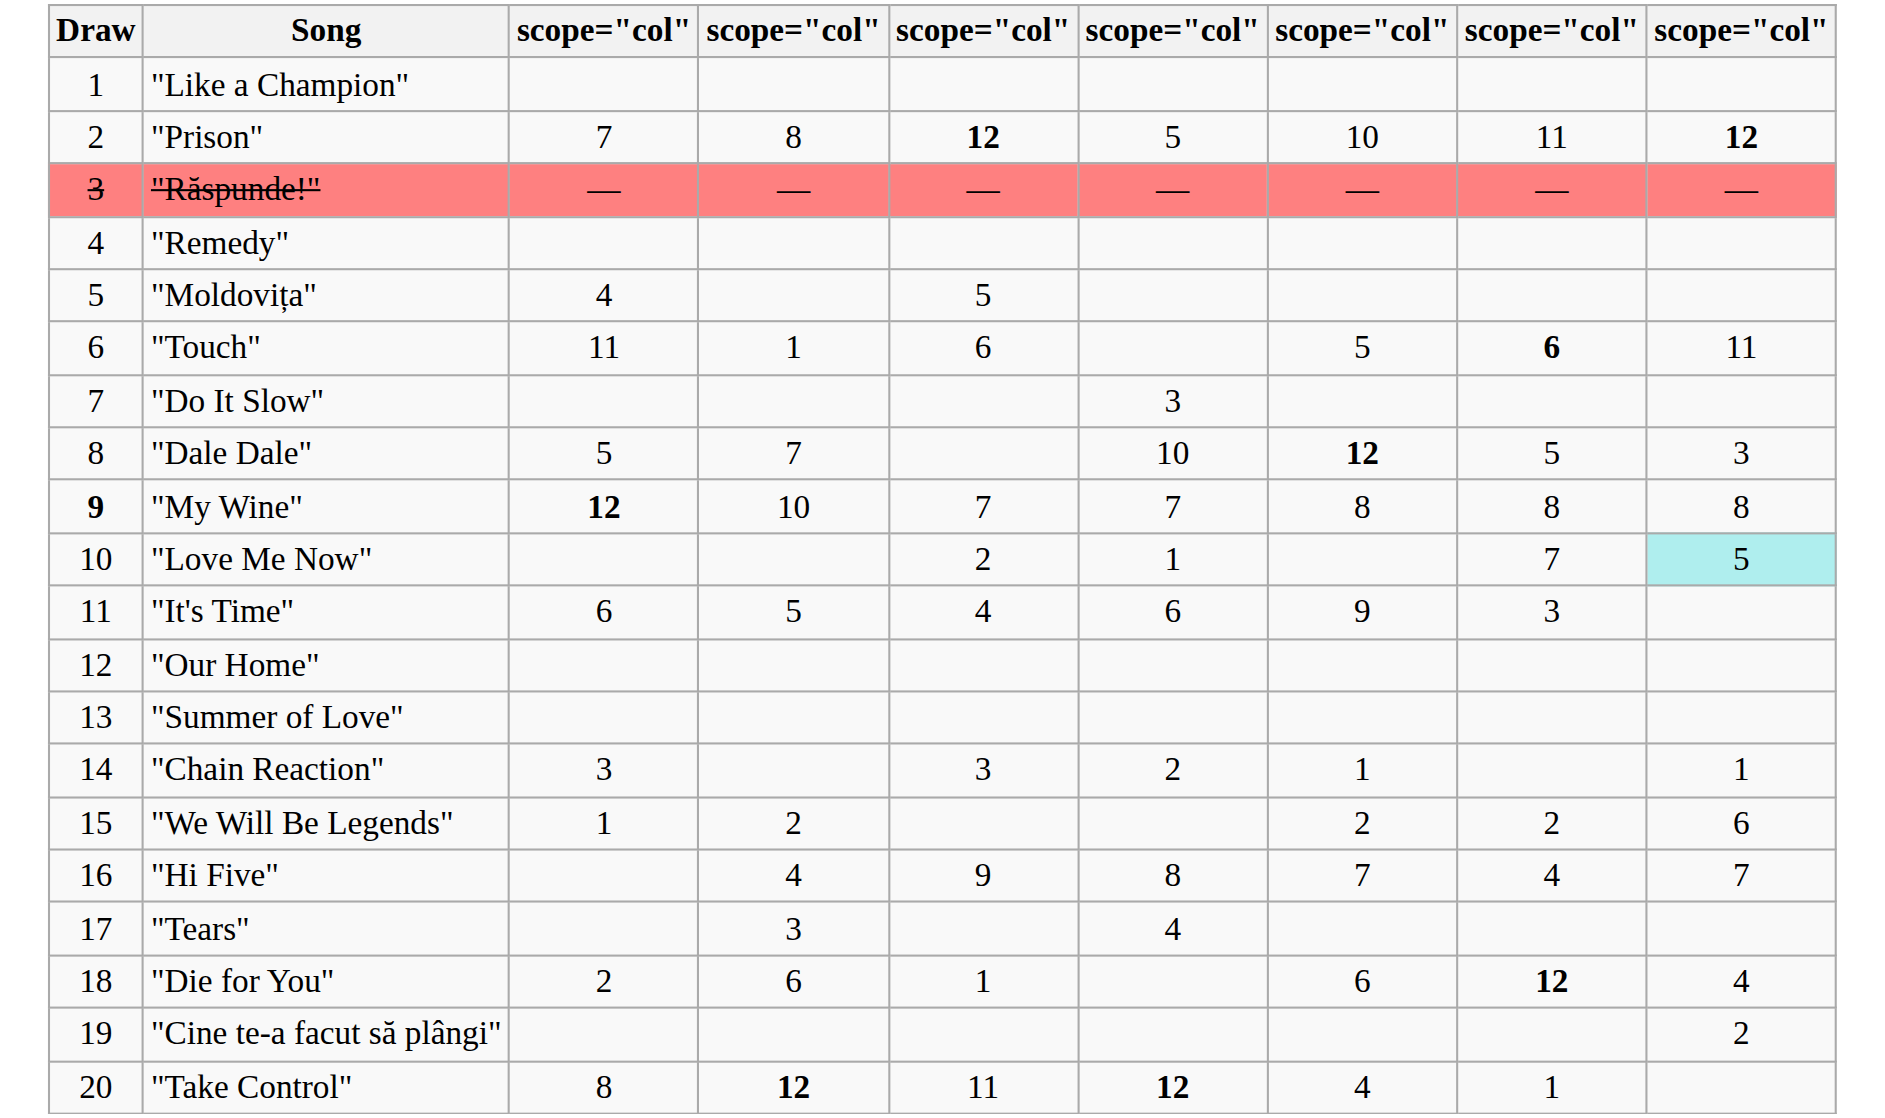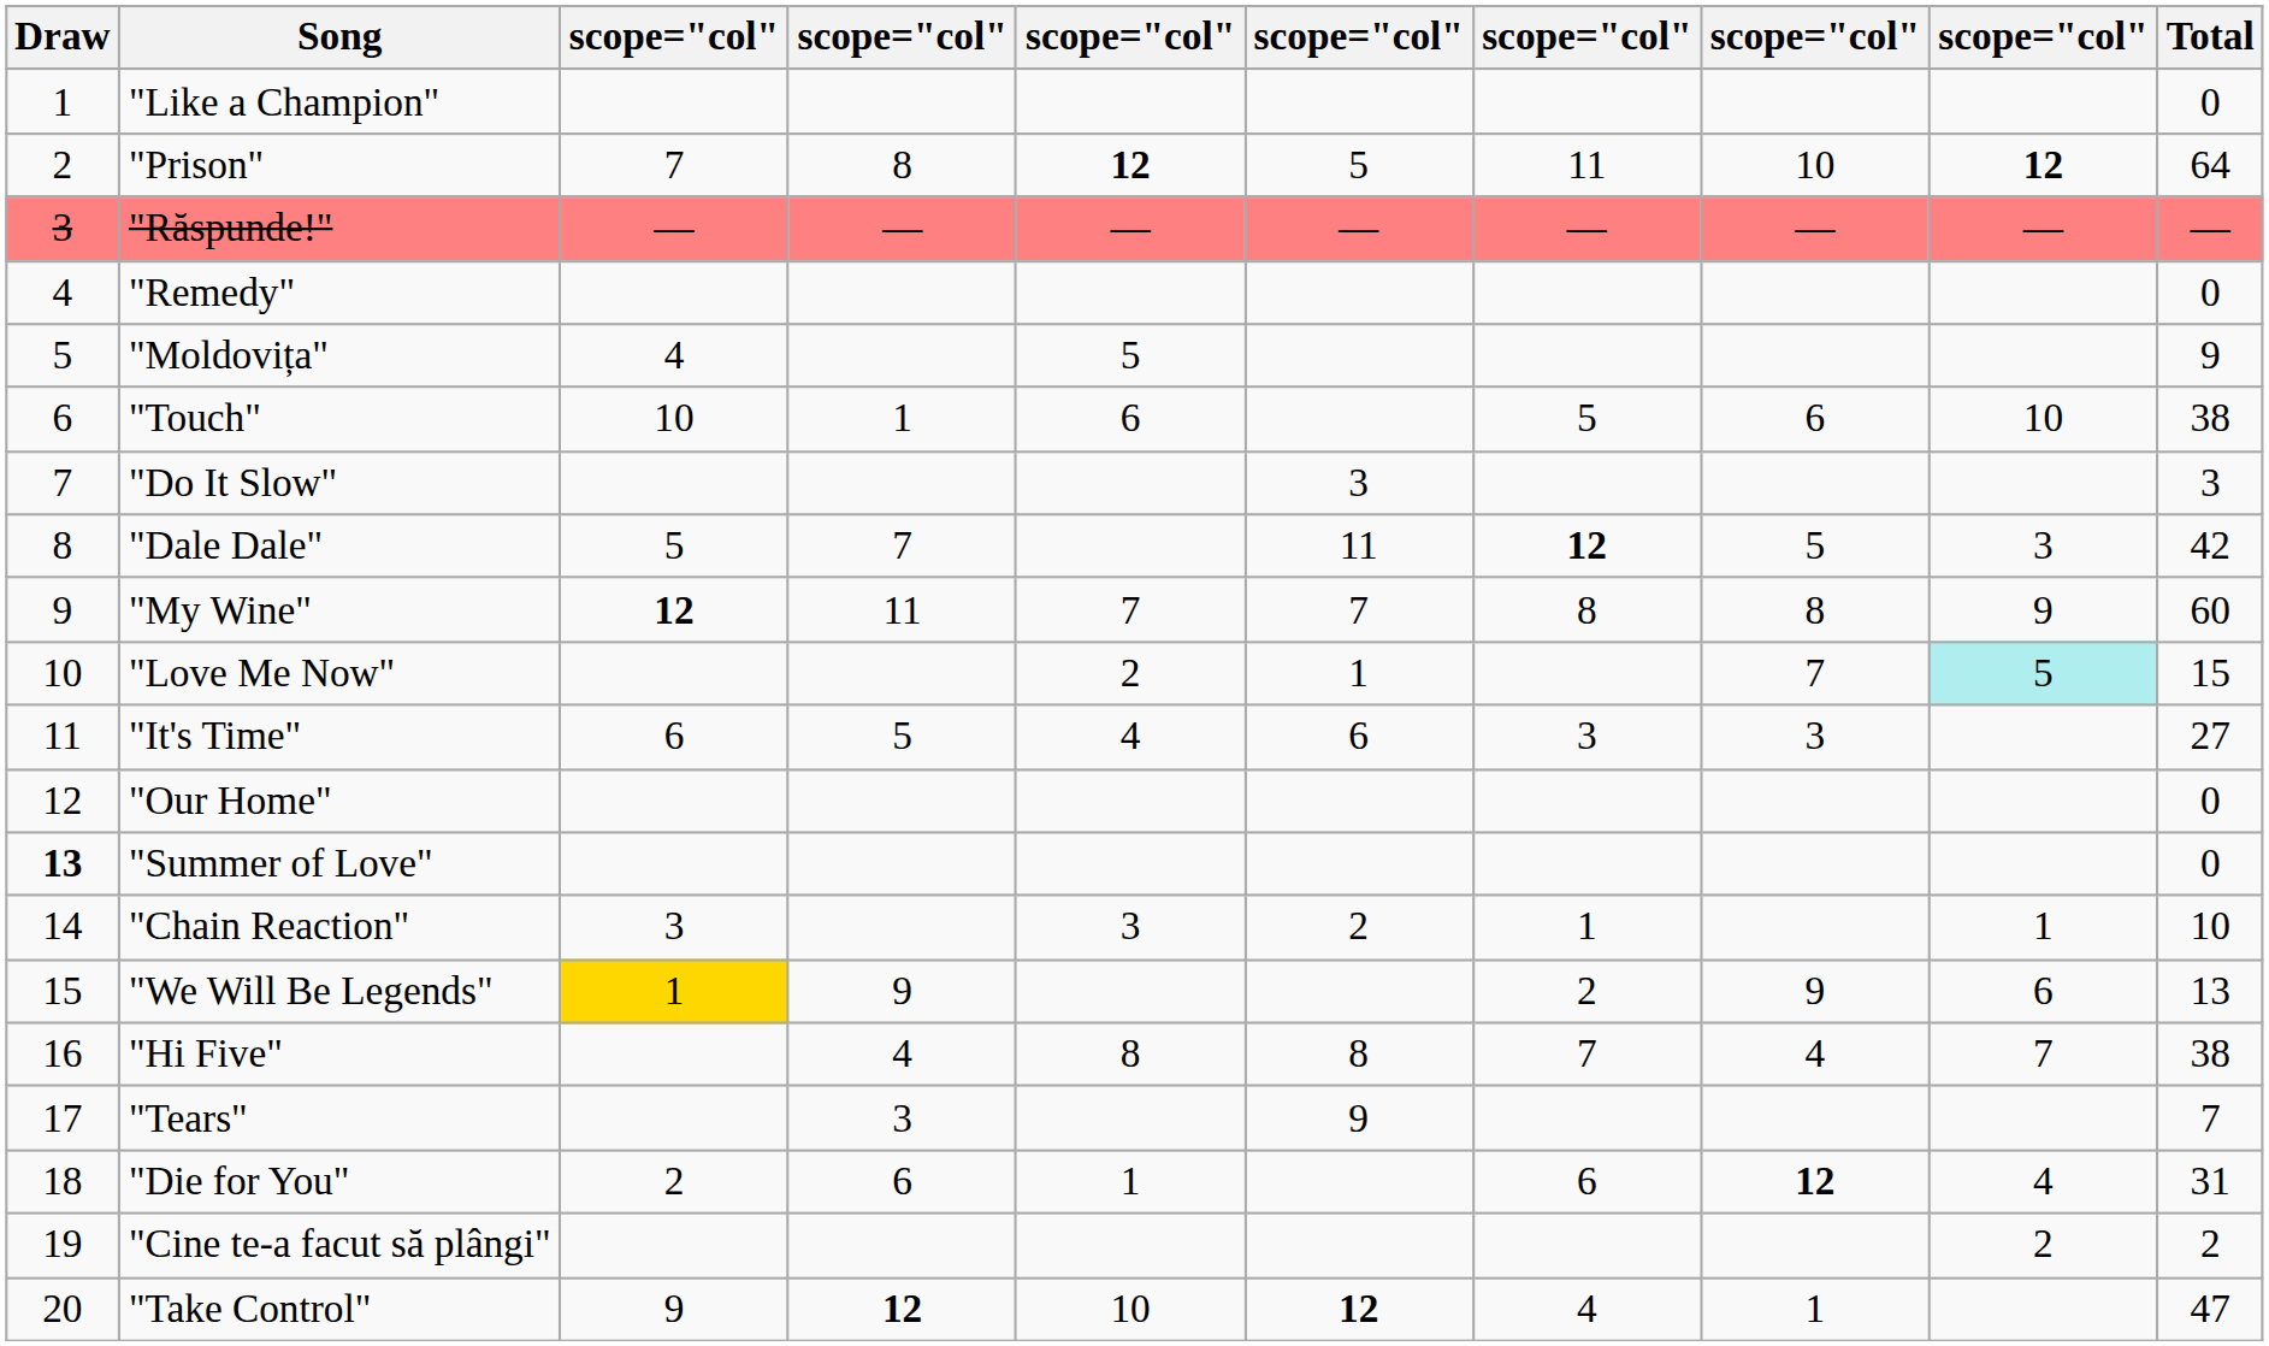+ column: Total | 0 | 64 | — | 0 | 9 | 38 | 3 | 42 | 60 | 15 | 27 | 0 | 0 | 10 | 13 | 38 | 7 | 31 | 2 | 47
"Prison" | column 7: 10 -> 11
"Prison" | column 8: 11 -> 10
"Touch" | column 3: 11 -> 10
"Touch" | column 8: bold -> normal
"Touch" | column 9: 11 -> 10
"Dale Dale" | column 6: 10 -> 11
"My Wine" | Draw: bold -> normal
"My Wine" | column 4: 10 -> 11
"My Wine" | column 9: 8 -> 9
"It's Time" | column 7: 9 -> 3
"Summer of Love" | Draw: normal -> bold
"We Will Be Legends" | column 3: no background -> gold background
"We Will Be Legends" | column 4: 2 -> 9
"We Will Be Legends" | column 8: 2 -> 9
"Hi Five" | column 5: 9 -> 8
"Tears" | column 6: 4 -> 9
"Take Control" | column 3: 8 -> 9
"Take Control" | column 5: 11 -> 10
